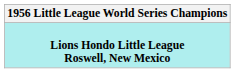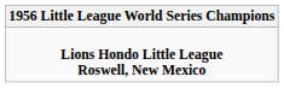row 2 | column 1: paleturquoise background -> no background
